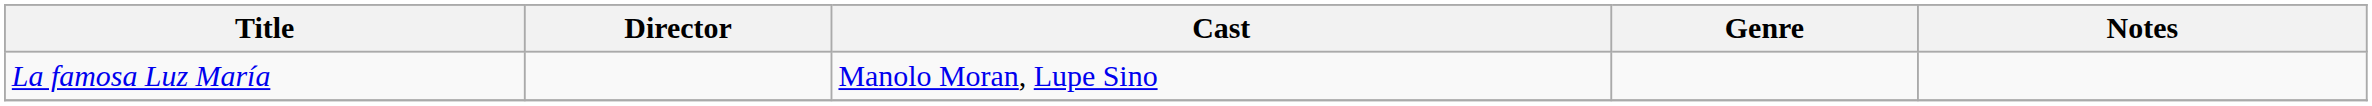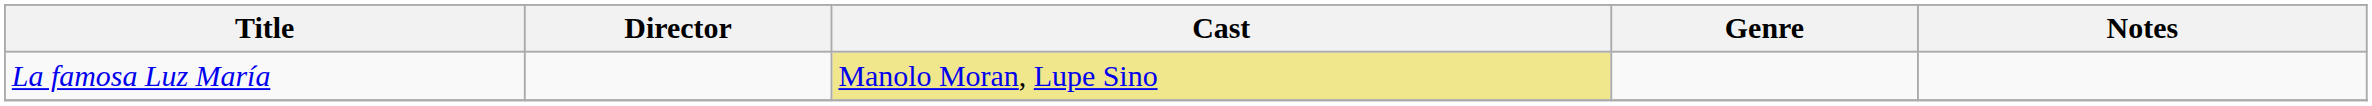La famosa Luz María | Cast: no background -> khaki background
